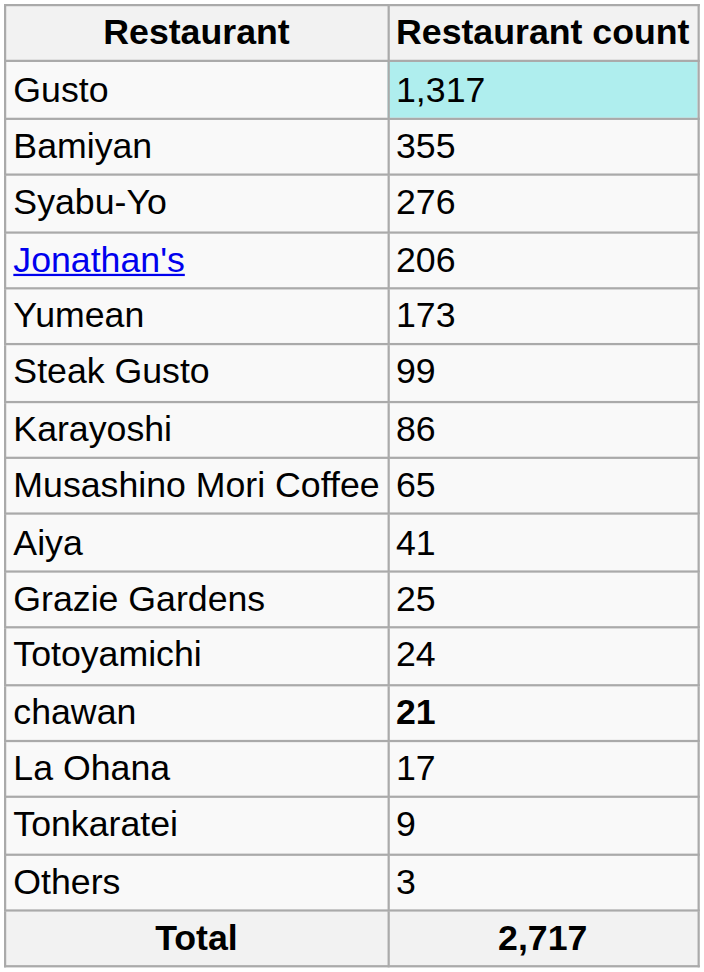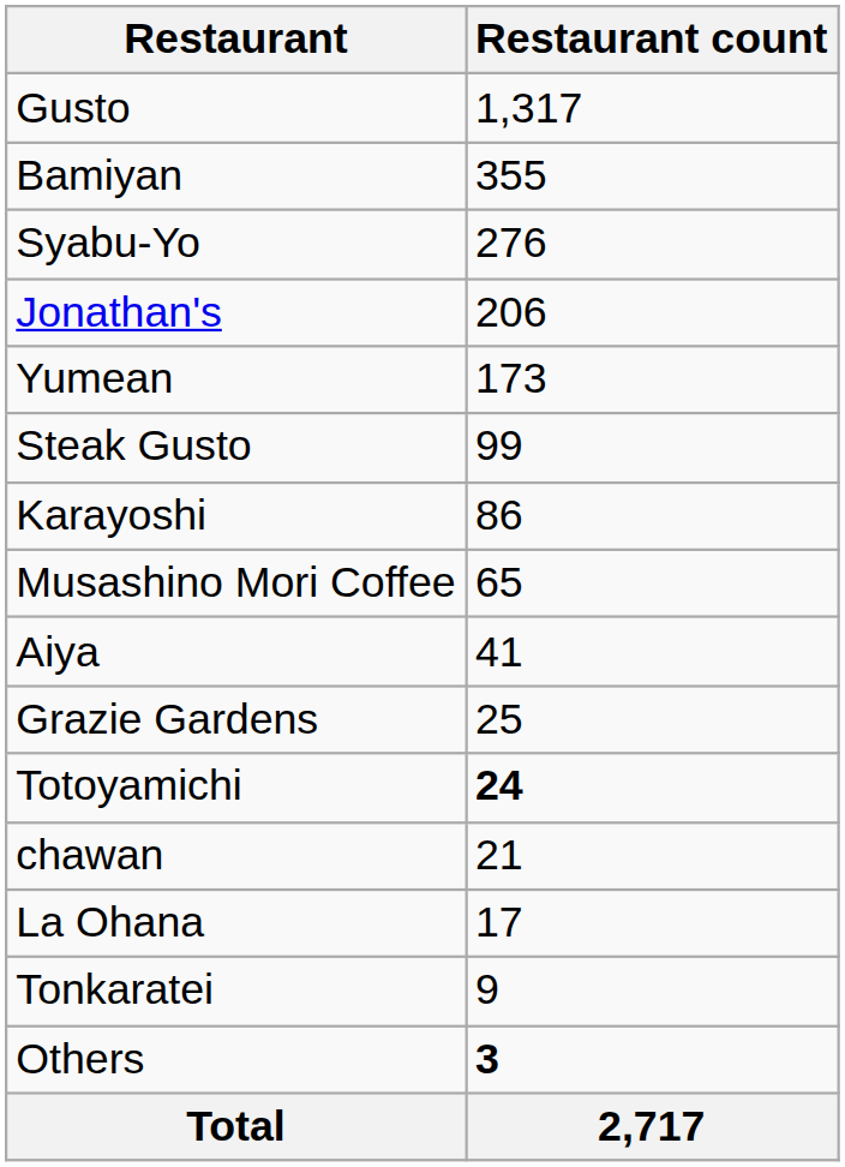Gusto | Restaurant count: paleturquoise background -> no background
Totoyamichi | Restaurant count: normal -> bold
chawan | Restaurant count: bold -> normal
Others | Restaurant count: normal -> bold
